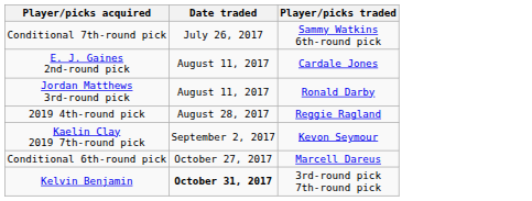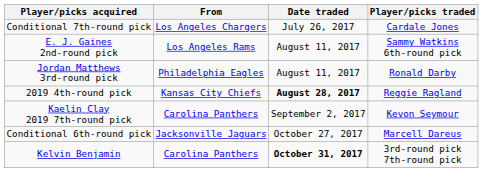+ column: From | Los Angeles Chargers | Los Angeles Rams | Philadelphia Eagles | Kansas City Chiefs | Carolina Panthers | Jacksonville Jaguars | Carolina Panthers
Conditional 7th-round pick | Player/picks traded: Sammy Watkins 6th-round pick -> Cardale Jones
E. J. Gaines 2nd-round pick | Player/picks traded: Cardale Jones -> Sammy Watkins 6th-round pick
2019 4th-round pick | Date traded: normal -> bold
